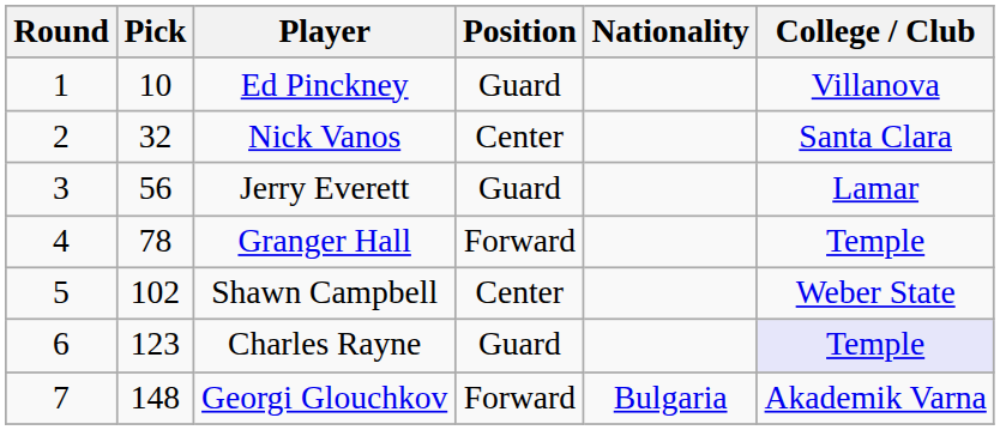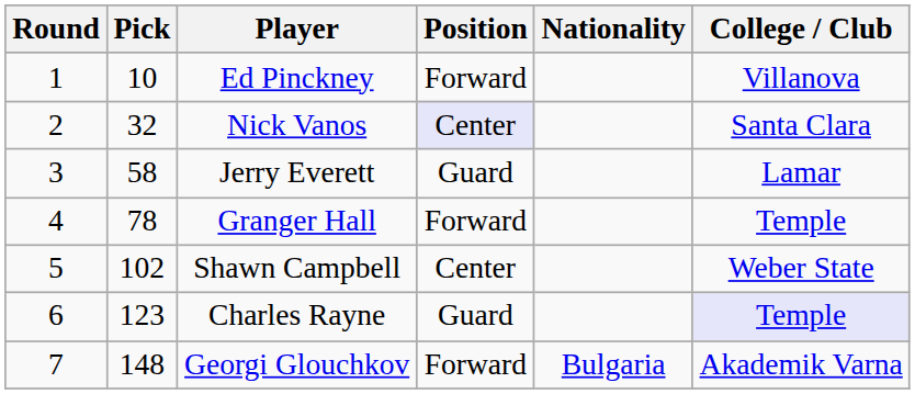Ed Pinckney | Position: Guard -> Forward
Nick Vanos | Position: no background -> lavender background
Jerry Everett | Pick: 56 -> 58
